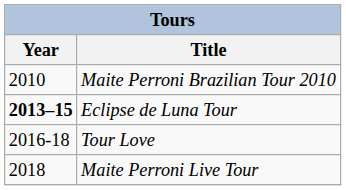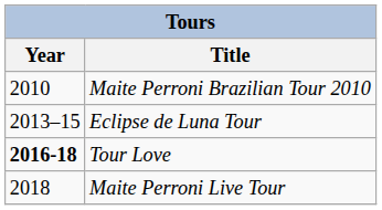Eclipse de Luna Tour | Year: bold -> normal
Tour Love | Year: normal -> bold
